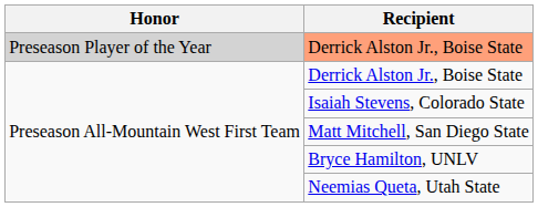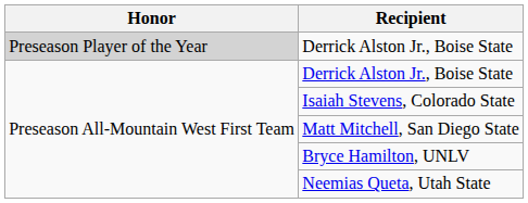row 2 | Recipient: lightsalmon background -> no background
